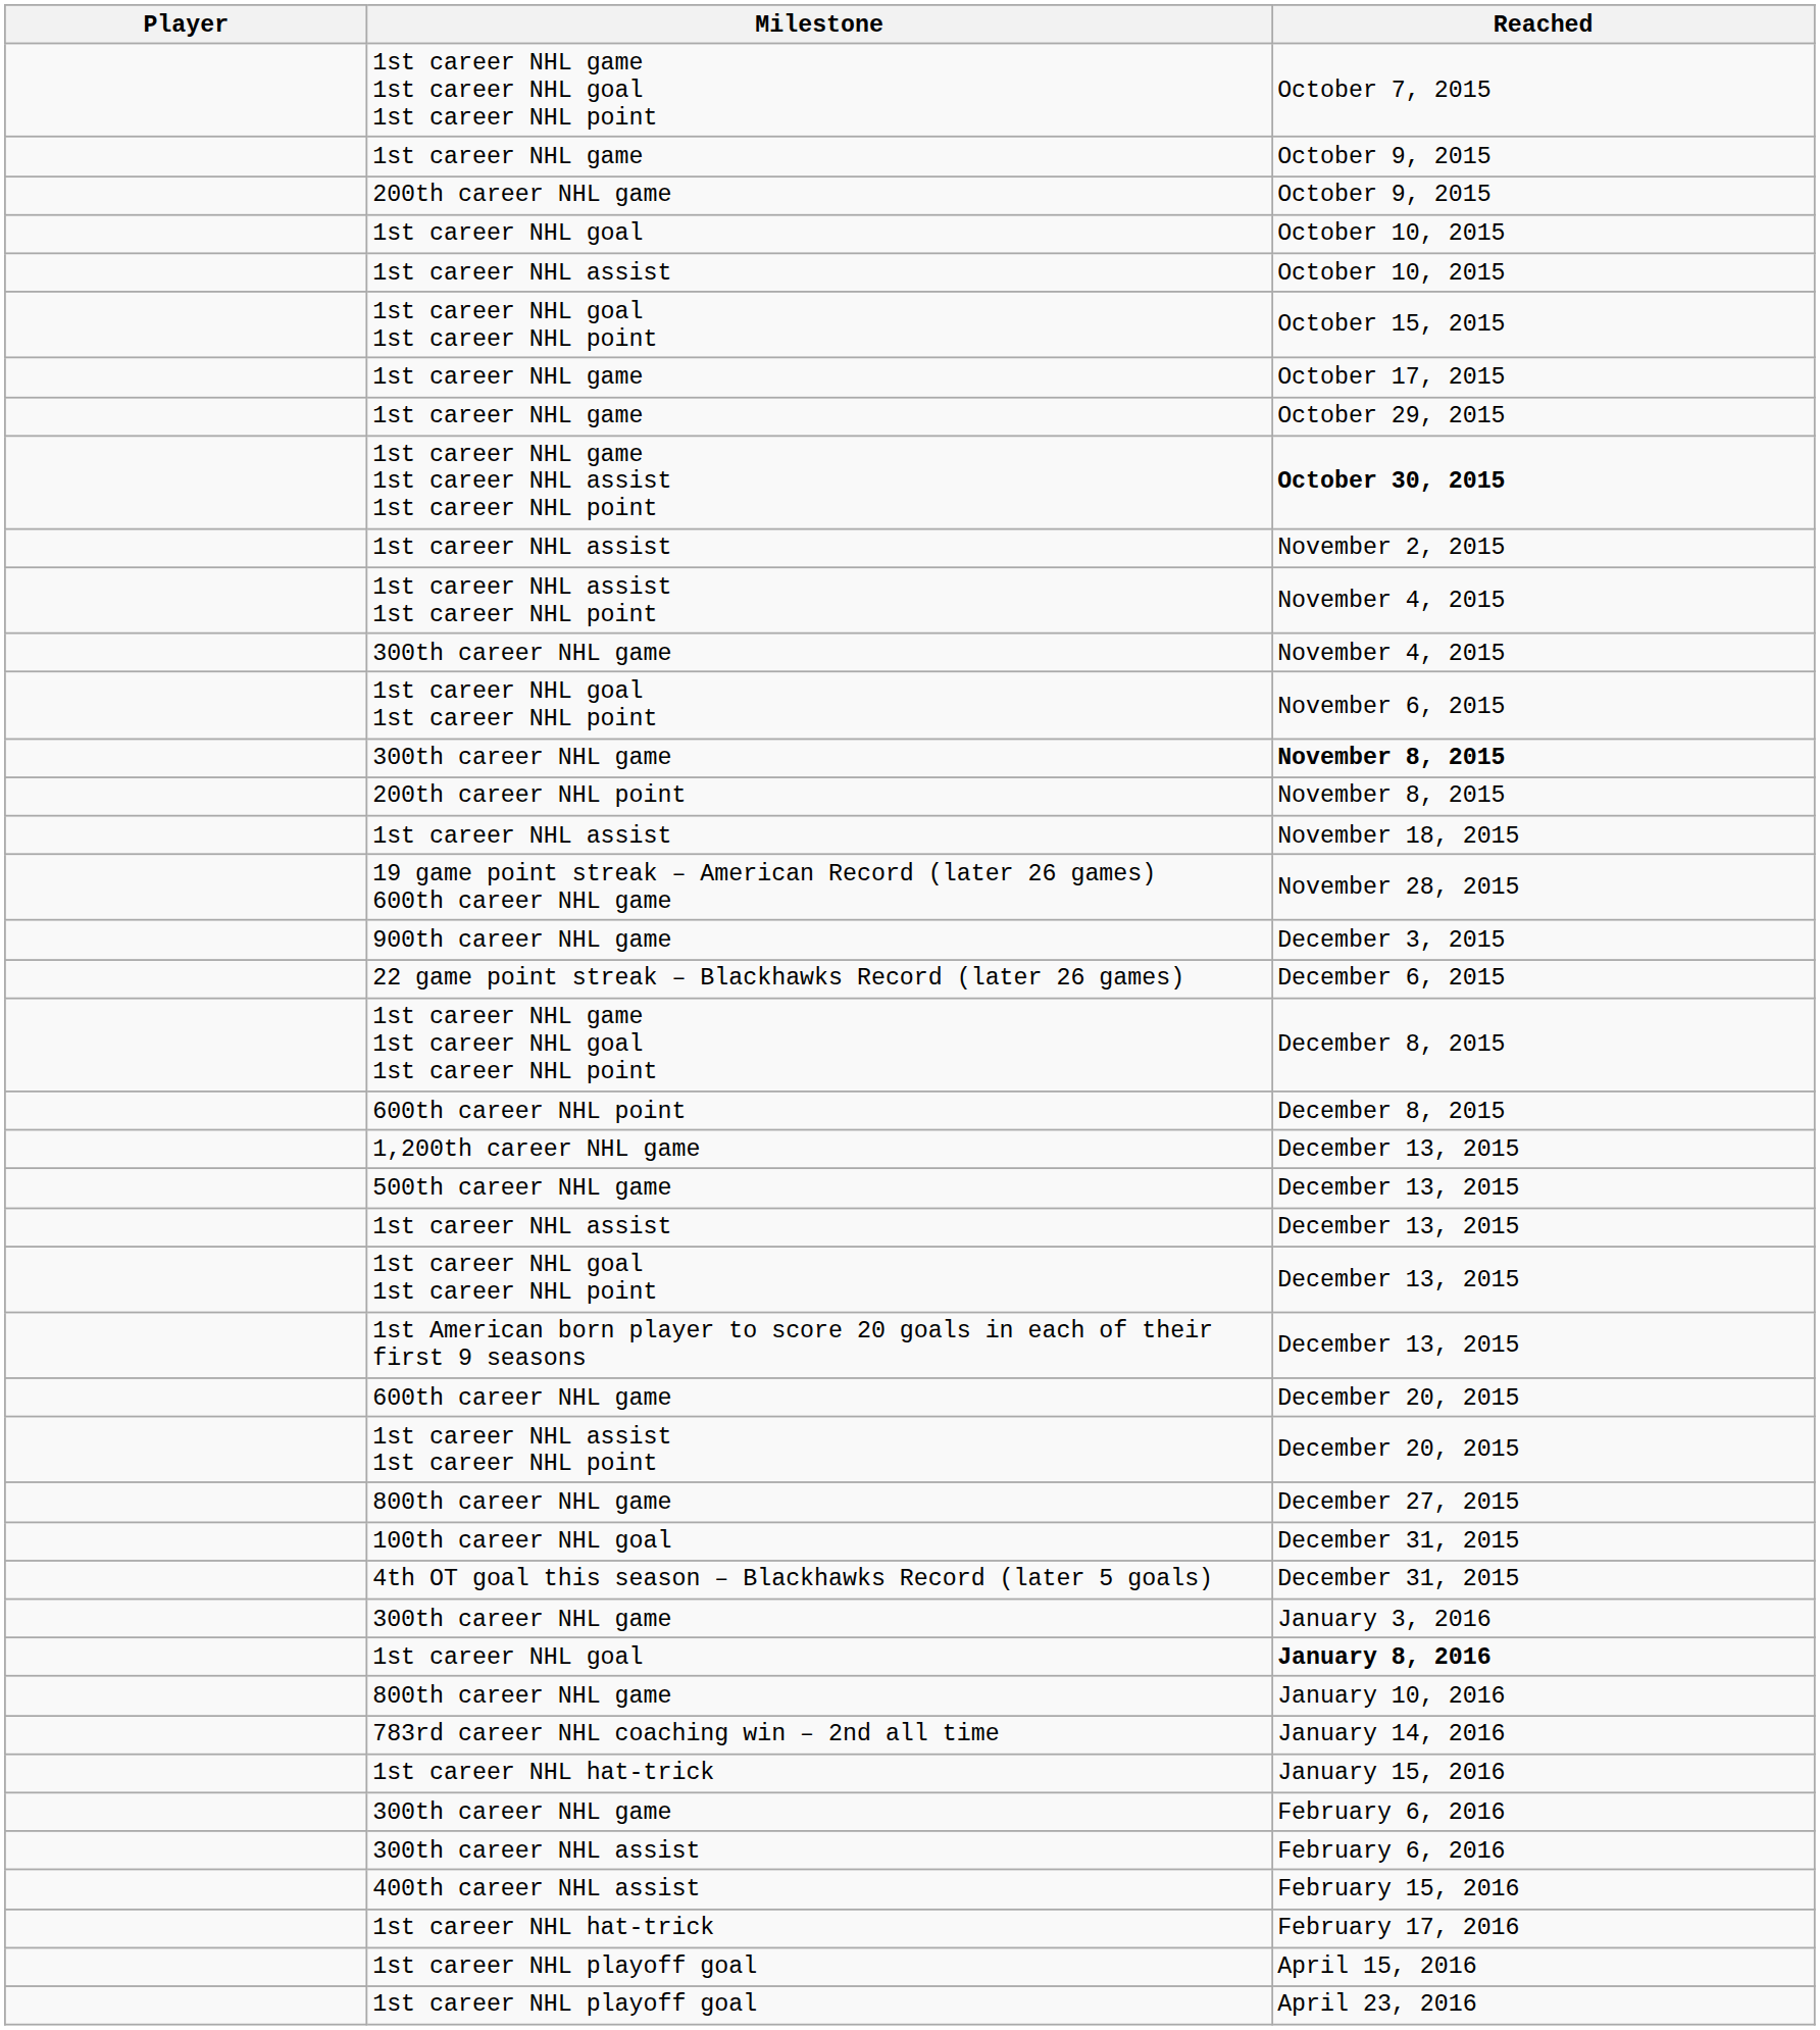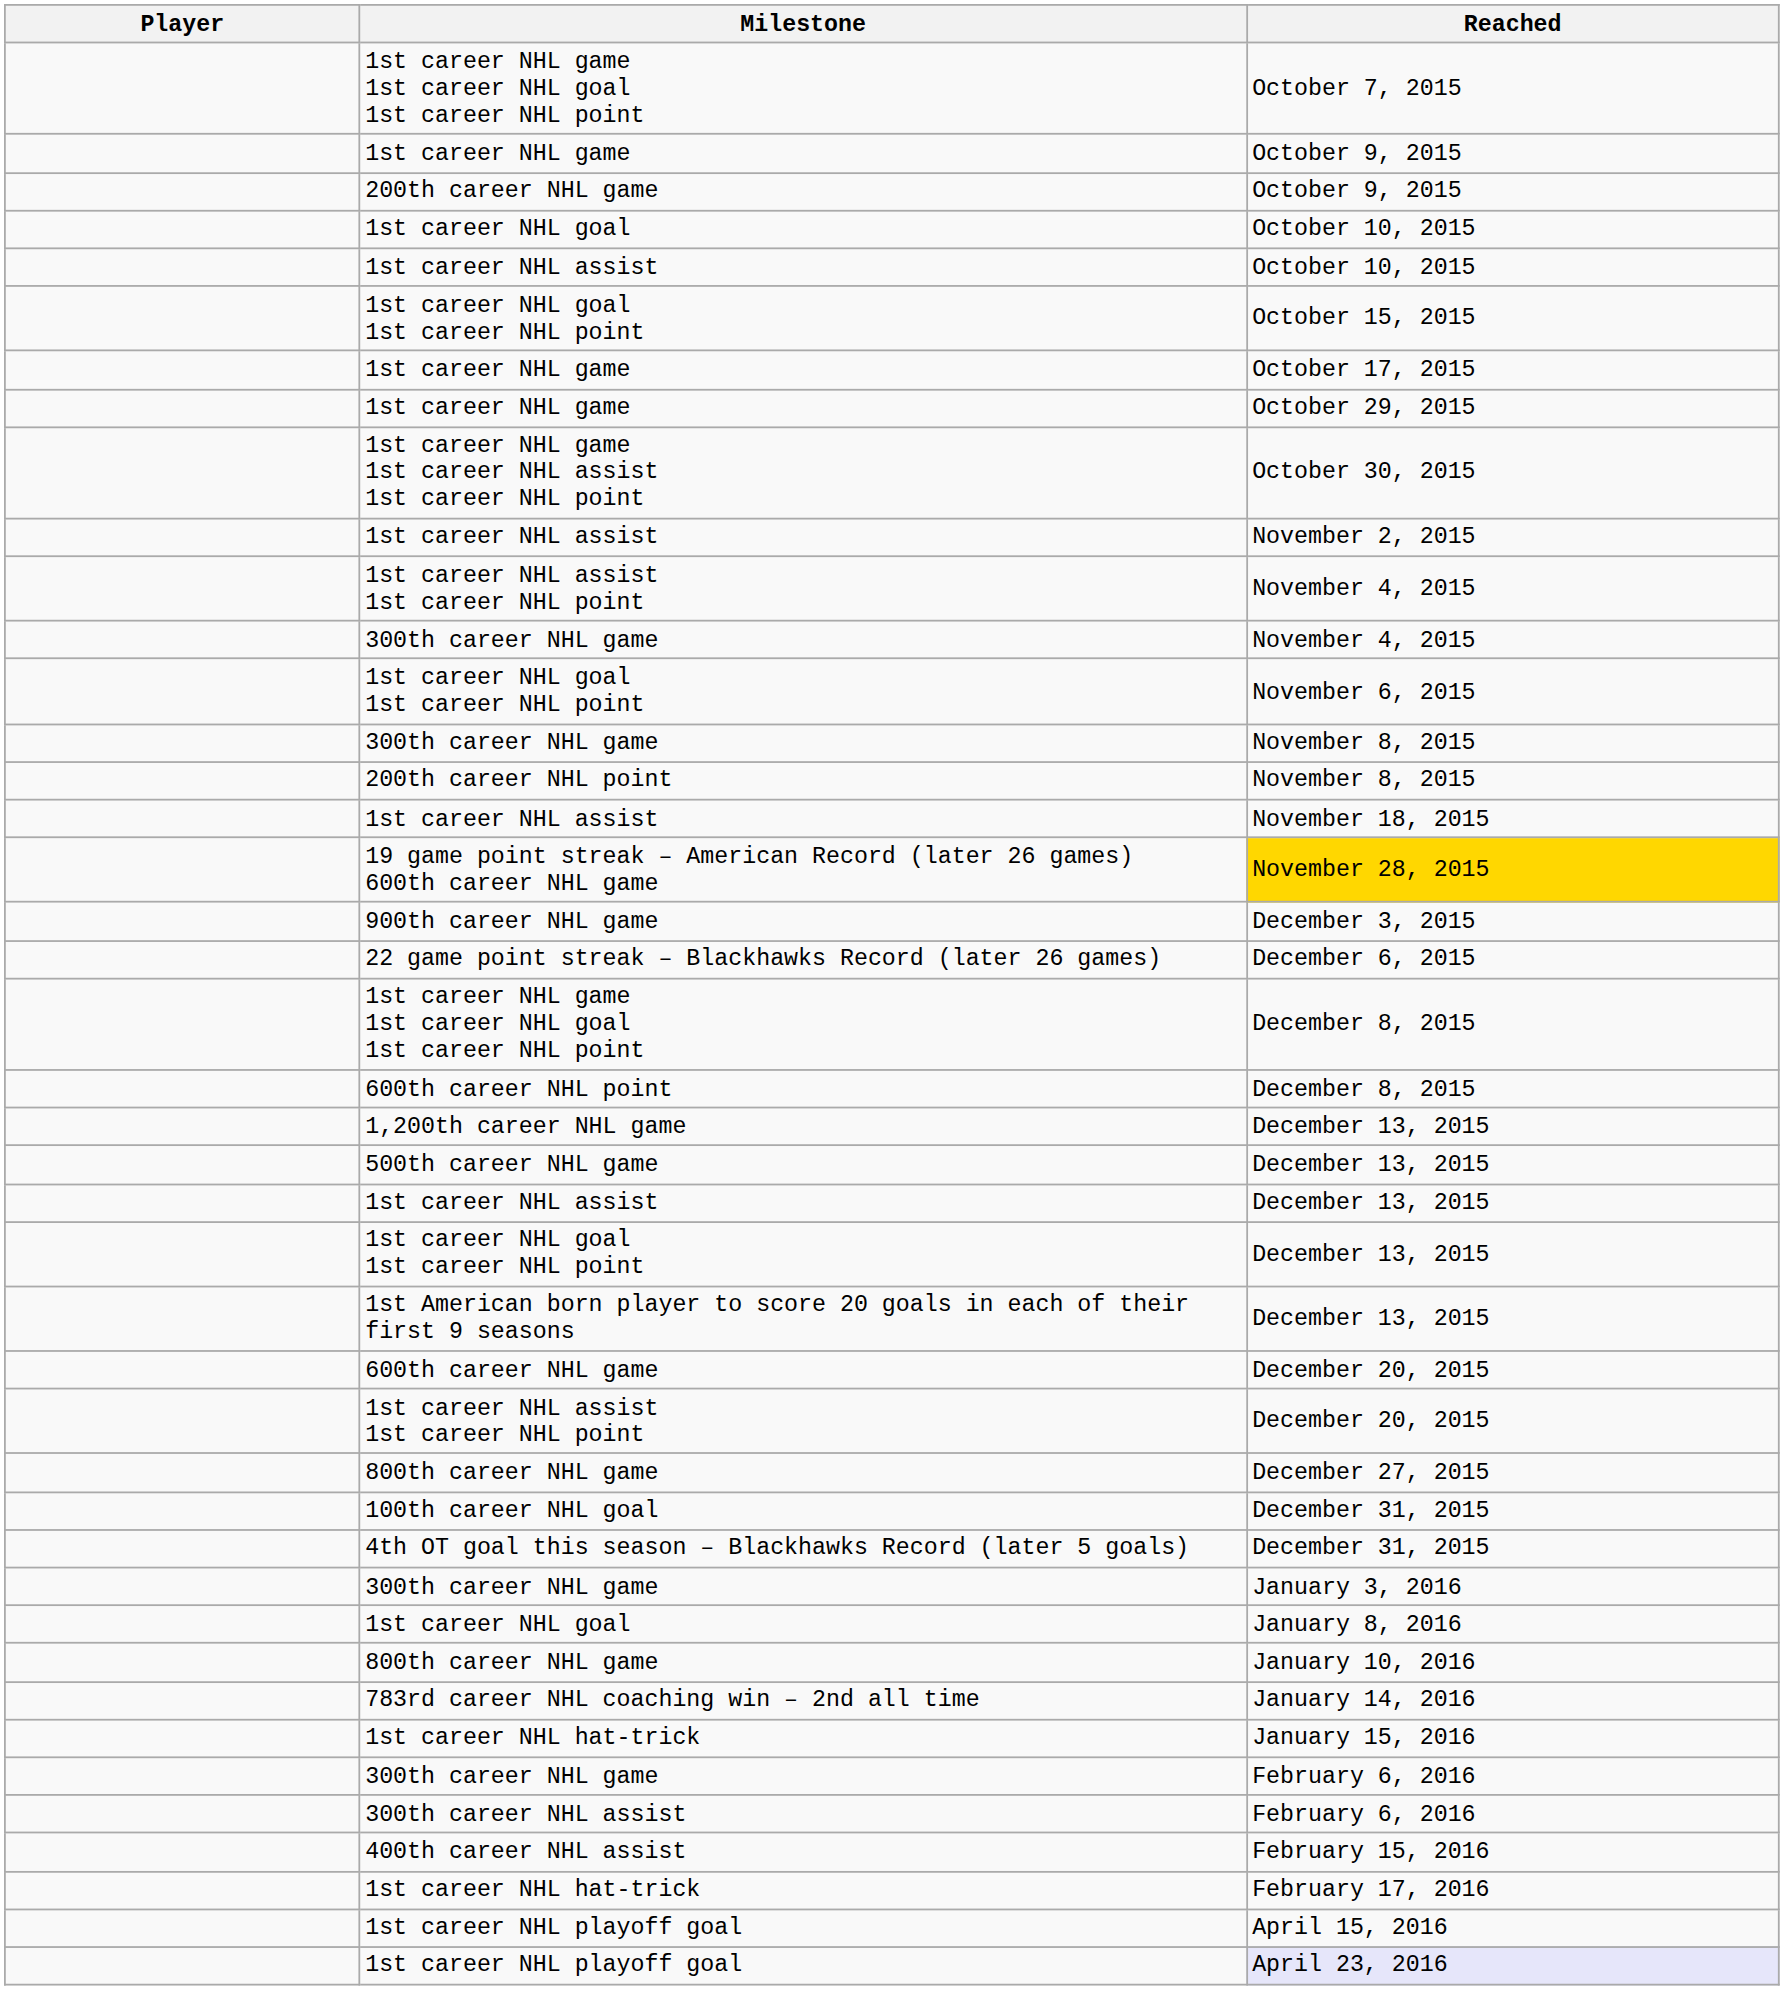October 30, 2015 | Reached: bold -> normal
300th career NHL game / November 8, 2015 | Reached: bold -> normal
November 28, 2015 | Reached: no background -> gold background
January 8, 2016 | Reached: bold -> normal
April 23, 2016 | Reached: no background -> lavender background
